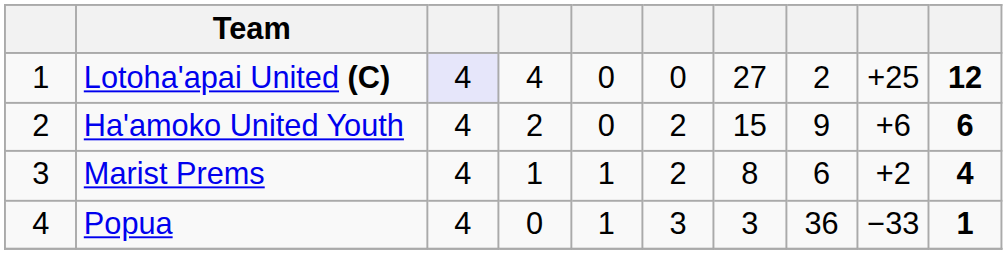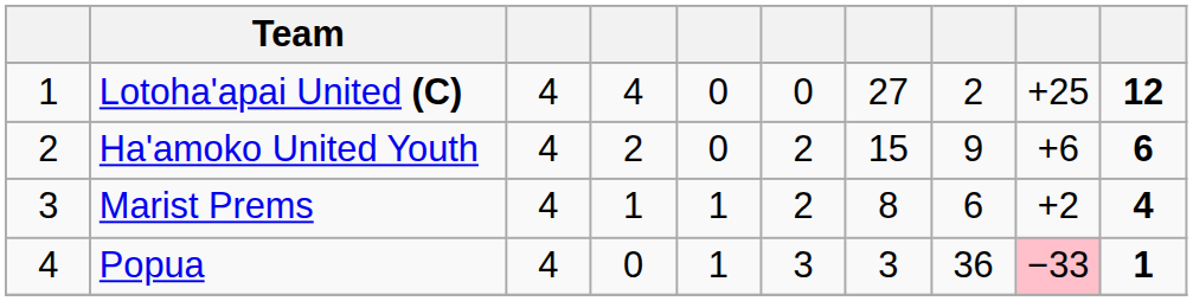Lotoha'apai United (C) | column 3: lavender background -> no background
Popua | column 9: no background -> pink background
